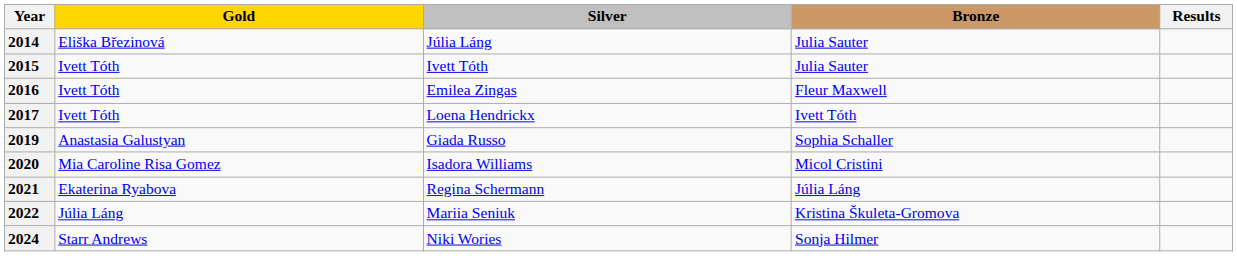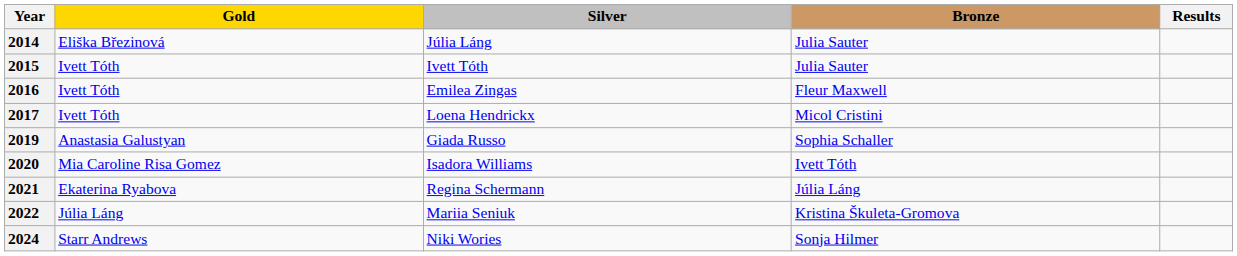2017 | Bronze: Ivett Tóth -> Micol Cristini
2020 | Bronze: Micol Cristini -> Ivett Tóth
